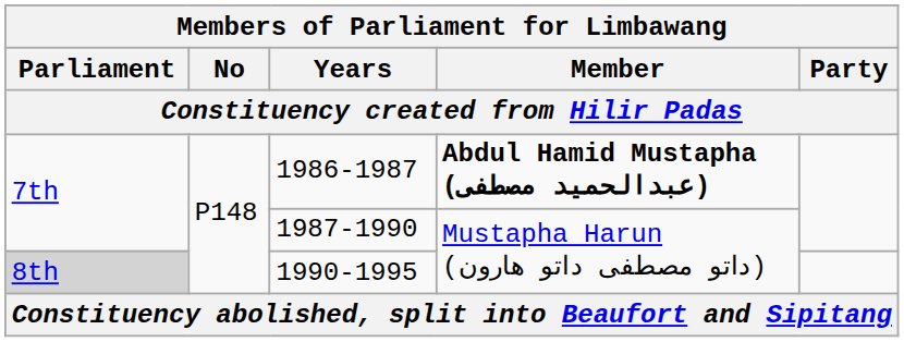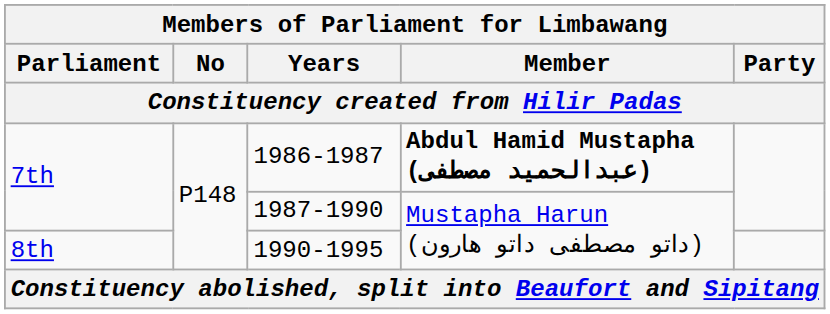1990-1995 | Parliament: lightgrey background -> no background
